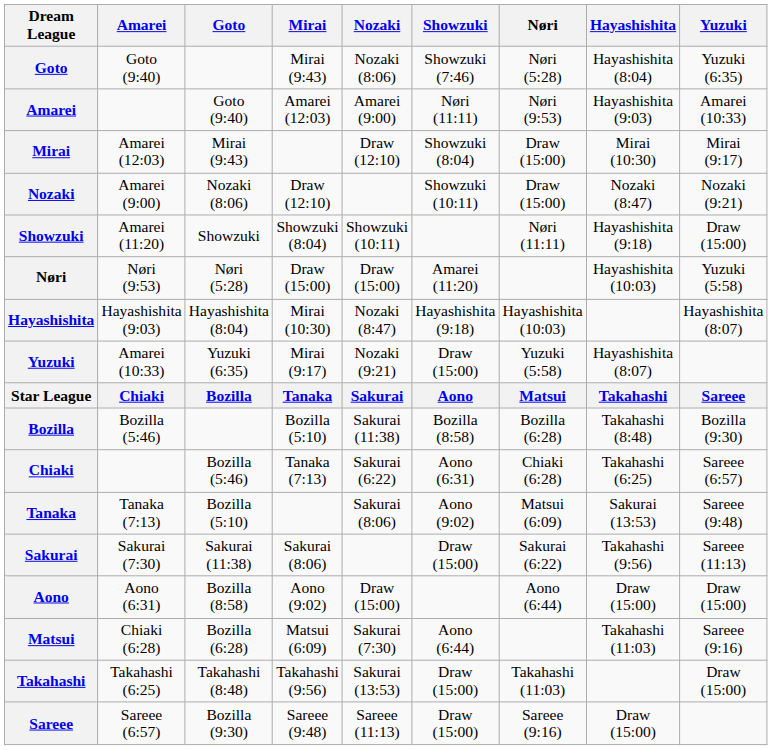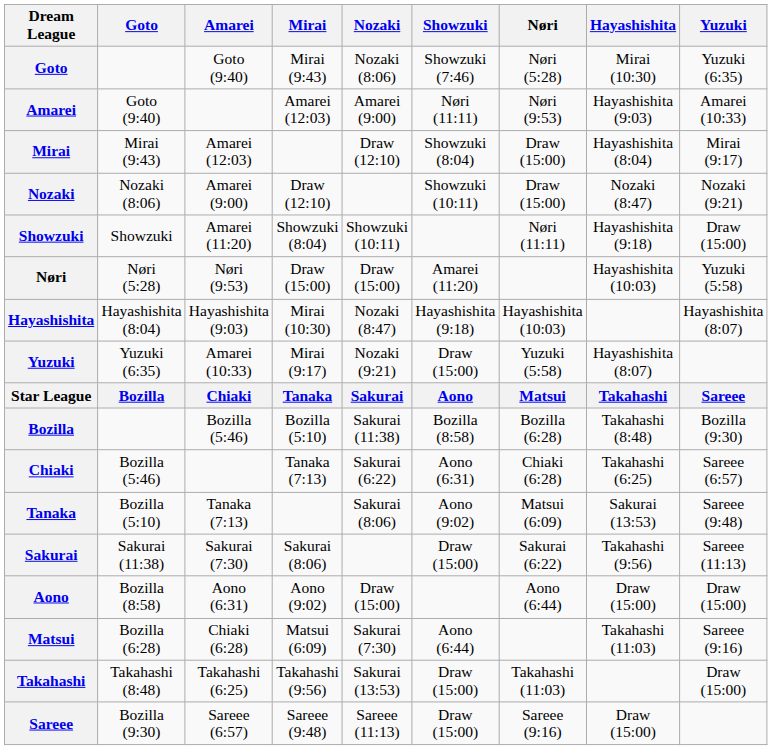columns swapped: Goto <-> Amarei
row 2 | Hayashishita: Hayashishita (8:04) -> Mirai (10:30)
row 4 | Hayashishita: Mirai (10:30) -> Hayashishita (8:04)
